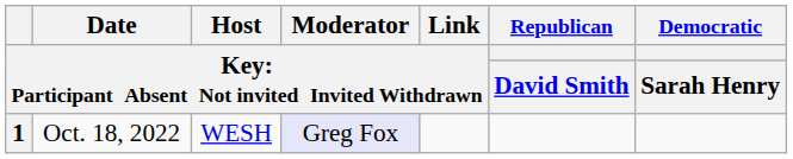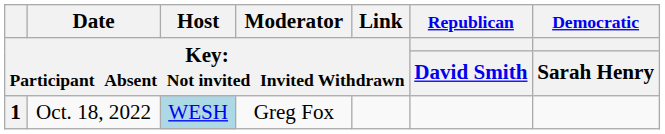1 | column 3: no background -> lightblue background
1 | column 4: lavender background -> no background
